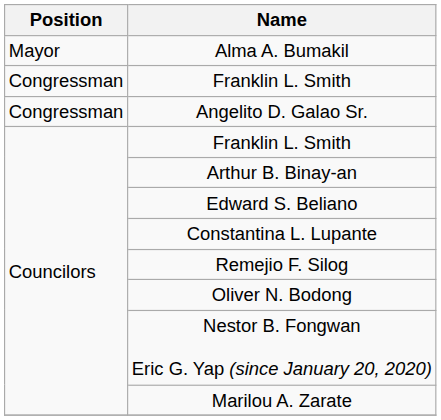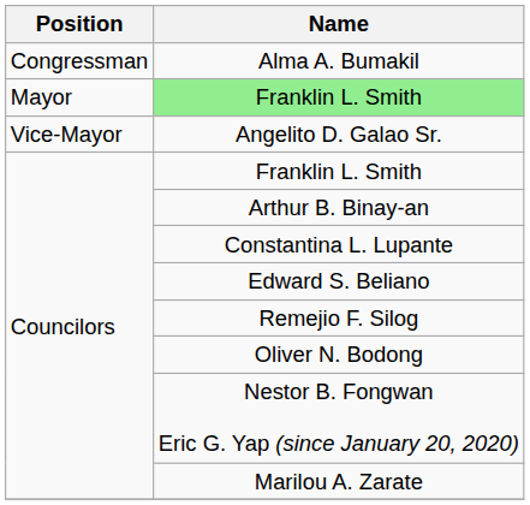row 2 | Position: Mayor -> Congressman
row 3 | Position: Congressman -> Mayor
row 3 | Name: no background -> lightgreen background
row 4 | Position: Congressman -> Vice-Mayor
row 7 | Name: Edward S. Beliano -> Constantina L. Lupante
row 8 | Name: Constantina L. Lupante -> Edward S. Beliano
